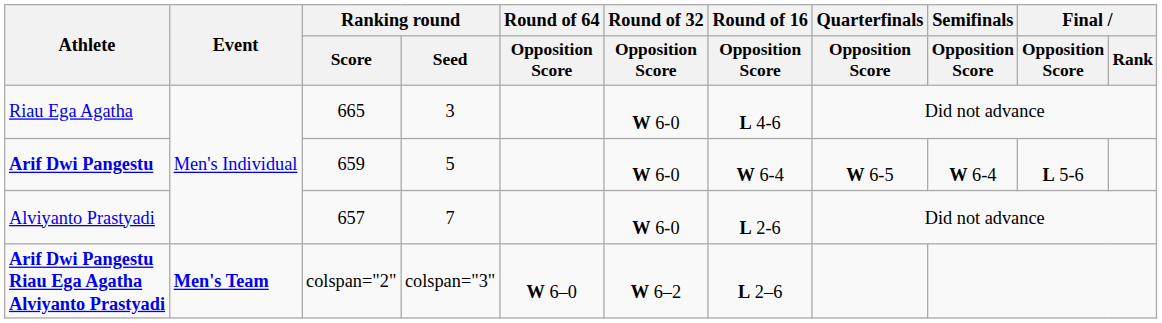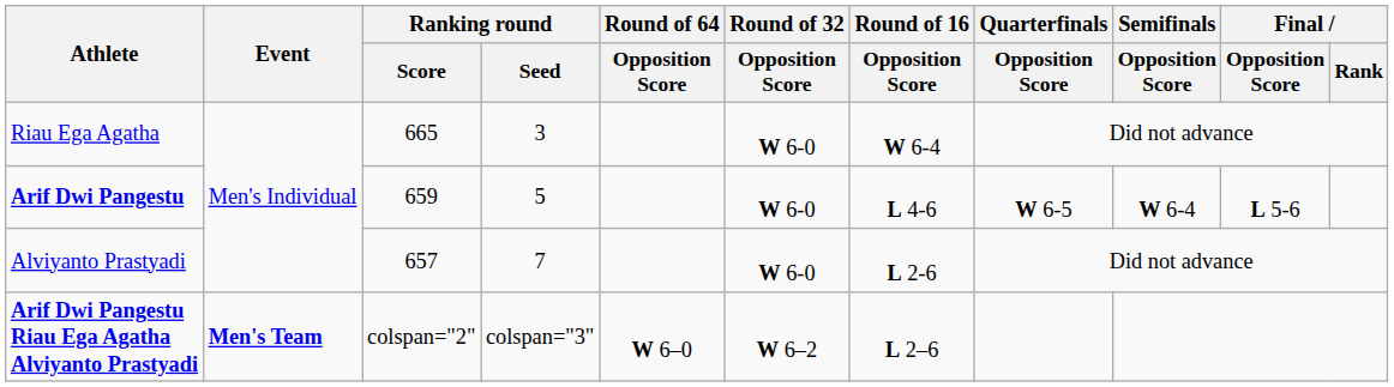Riau Ega Agatha | Round of 16 / Opposition Score: L 4-6 -> W 6-4
Arif Dwi Pangestu | Round of 16 / Opposition Score: W 6-4 -> L 4-6
